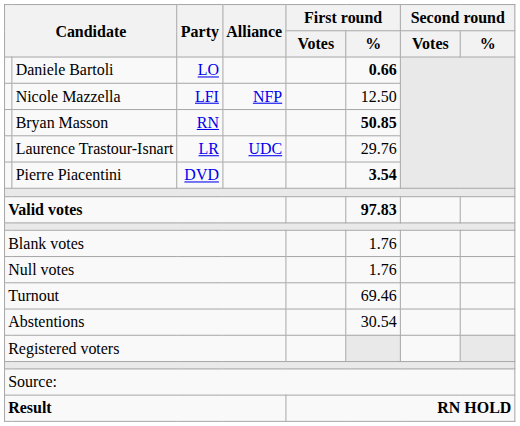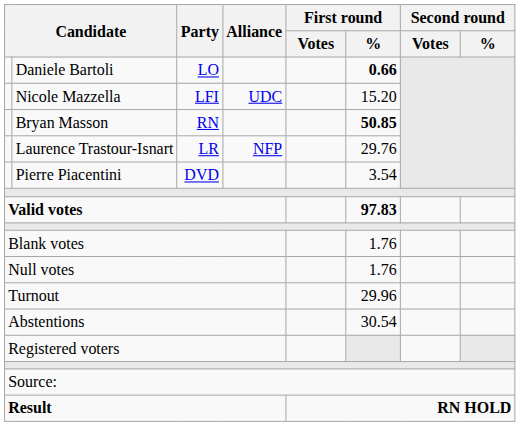Nicole Mazzella | Alliance: NFP -> UDC
Nicole Mazzella | First round / %: 12.50 -> 15.20
Laurence Trastour-Isnart | Alliance: UDC -> NFP
Pierre Piacentini | First round / %: bold -> normal
Turnout | First round / %: 69.46 -> 29.96
